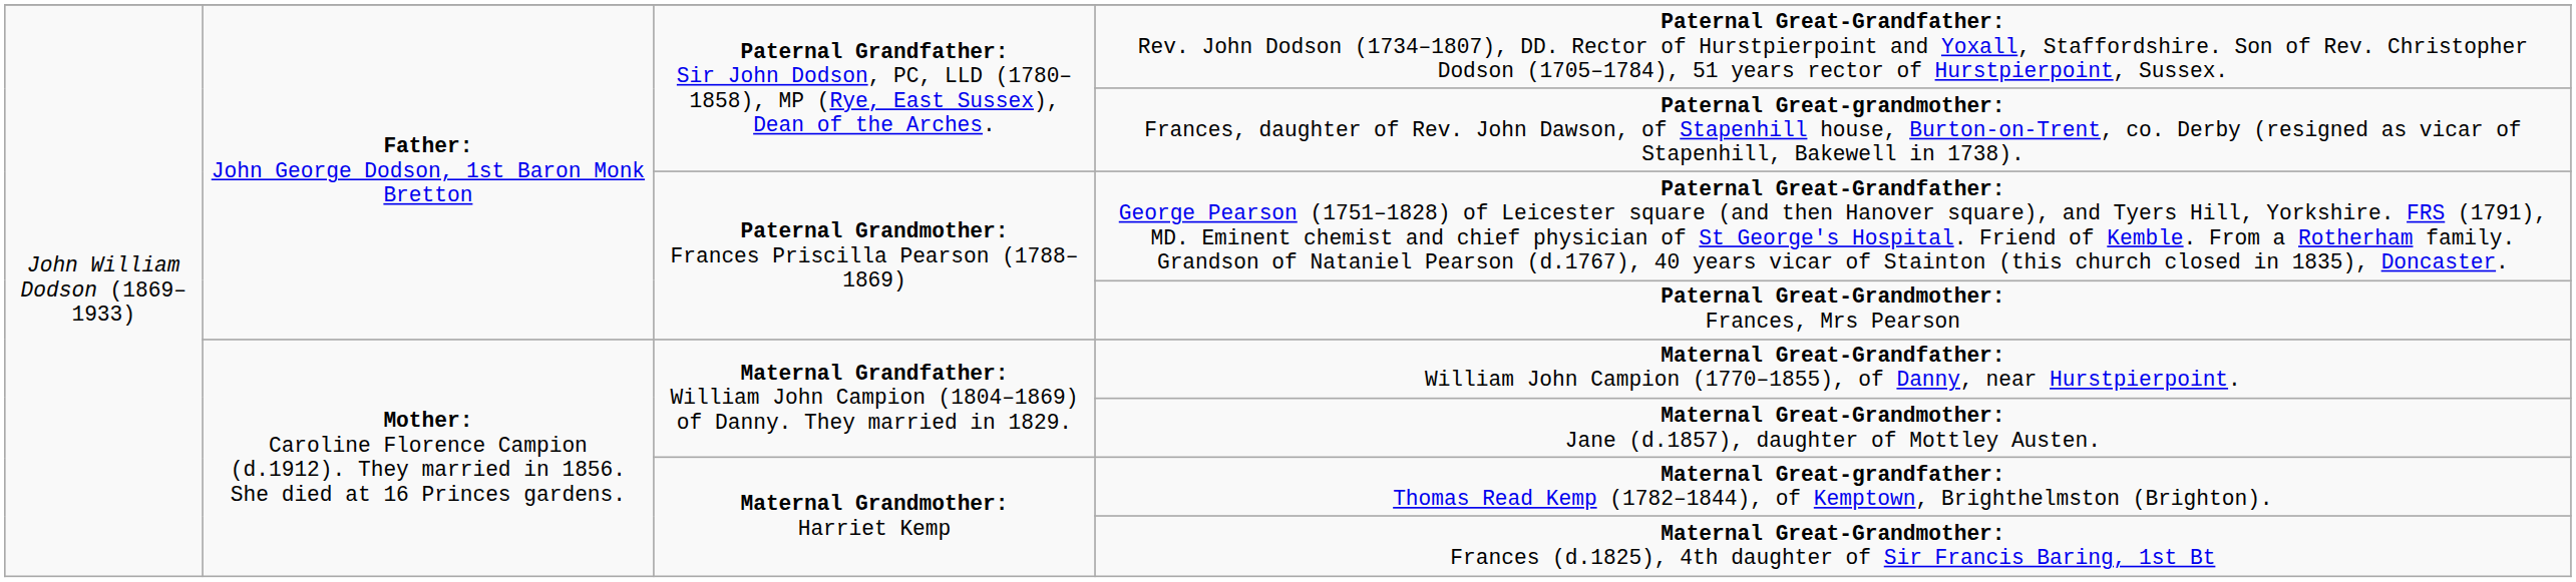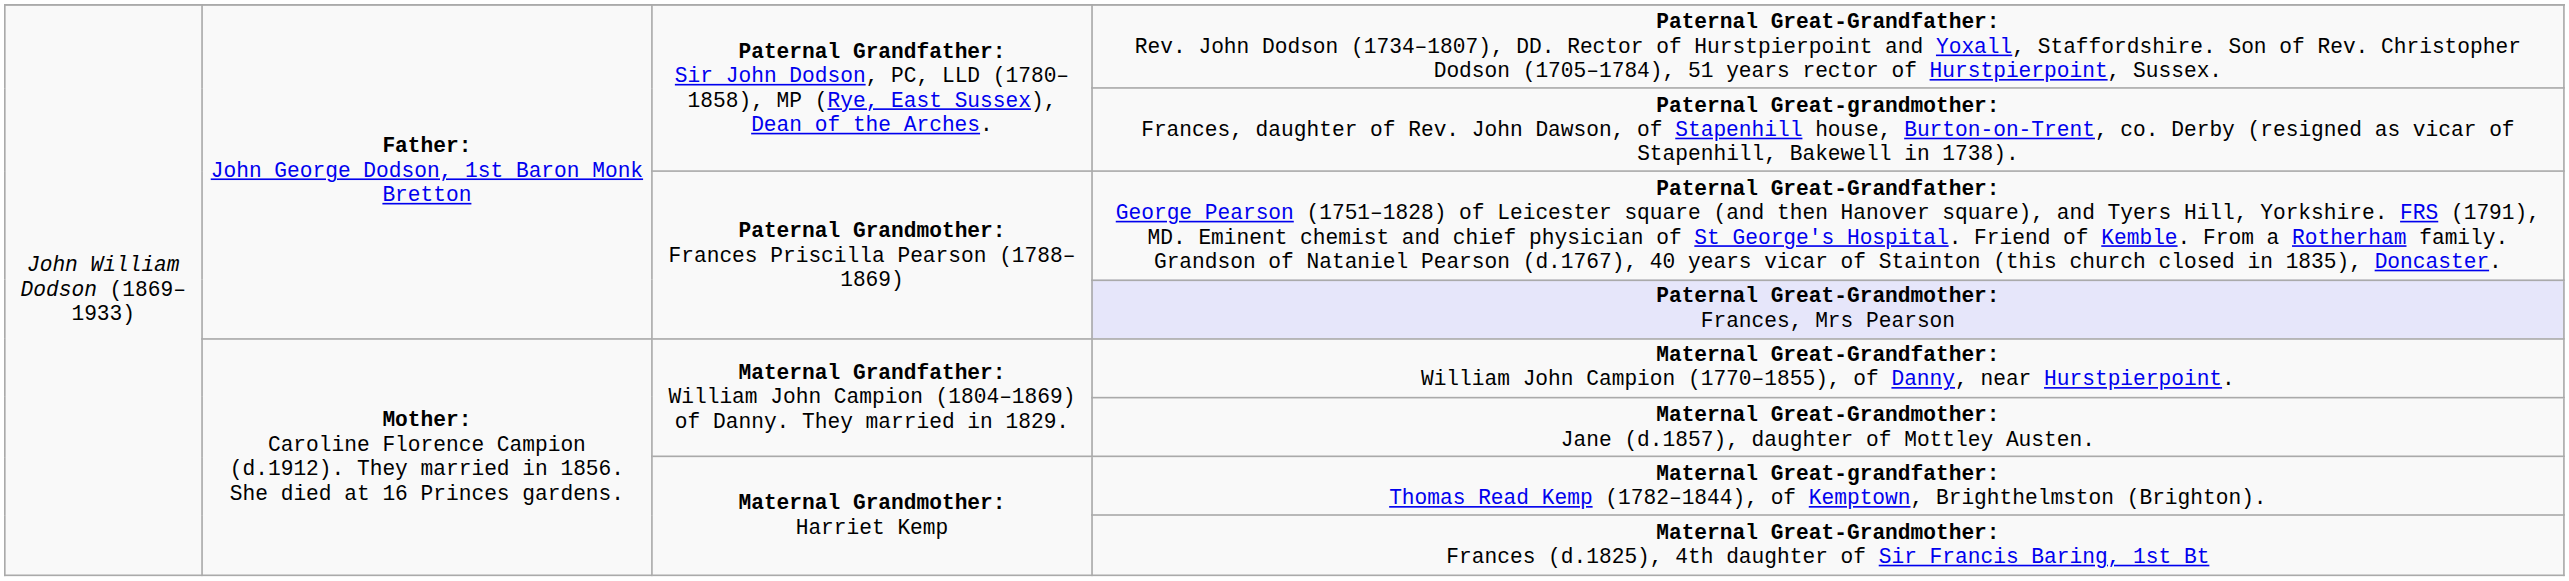Paternal Great-Grandmother: Frances, Mrs Pearson | column 4: no background -> lavender background
